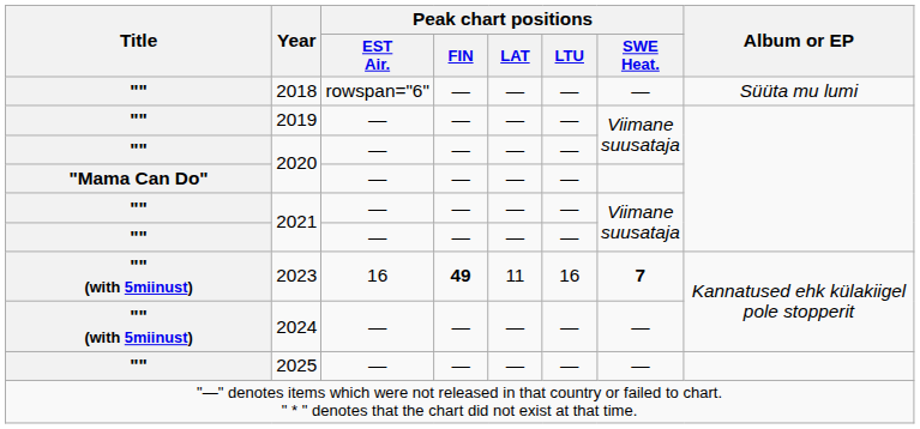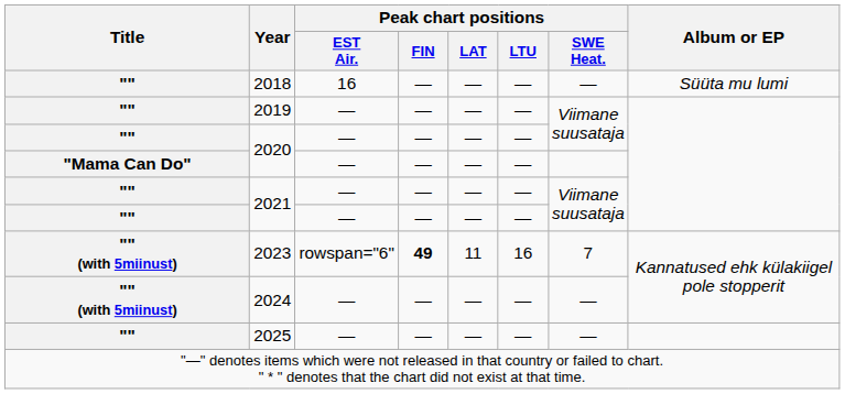2018 | Peak chart positions / EST Air.: rowspan="6" -> 16
2023 | Peak chart positions / EST Air.: 16 -> rowspan="6"
2023 | Peak chart positions / SWE Heat.: bold -> normal
